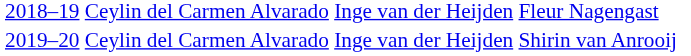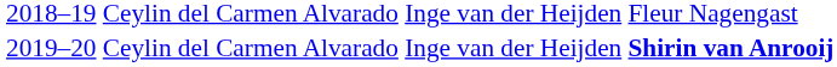row 2 | column 4: normal -> bold
